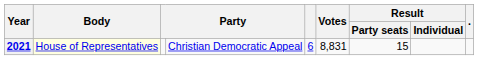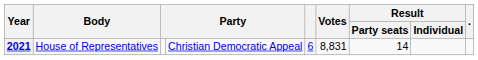2021 | Body: lightyellow background -> no background
2021 | Result / Party seats: 15 -> 14
